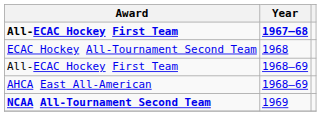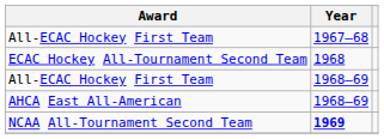row 2 | Award: bold -> normal
row 2 | Year: bold -> normal
row 6 | Award: bold -> normal
row 6 | Year: normal -> bold
